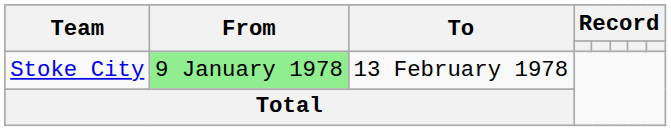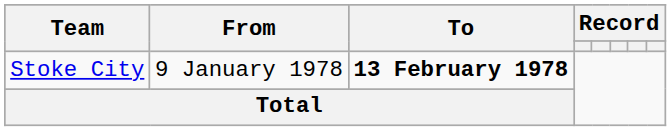Stoke City | From: lightgreen background -> no background
Stoke City | To: normal -> bold
